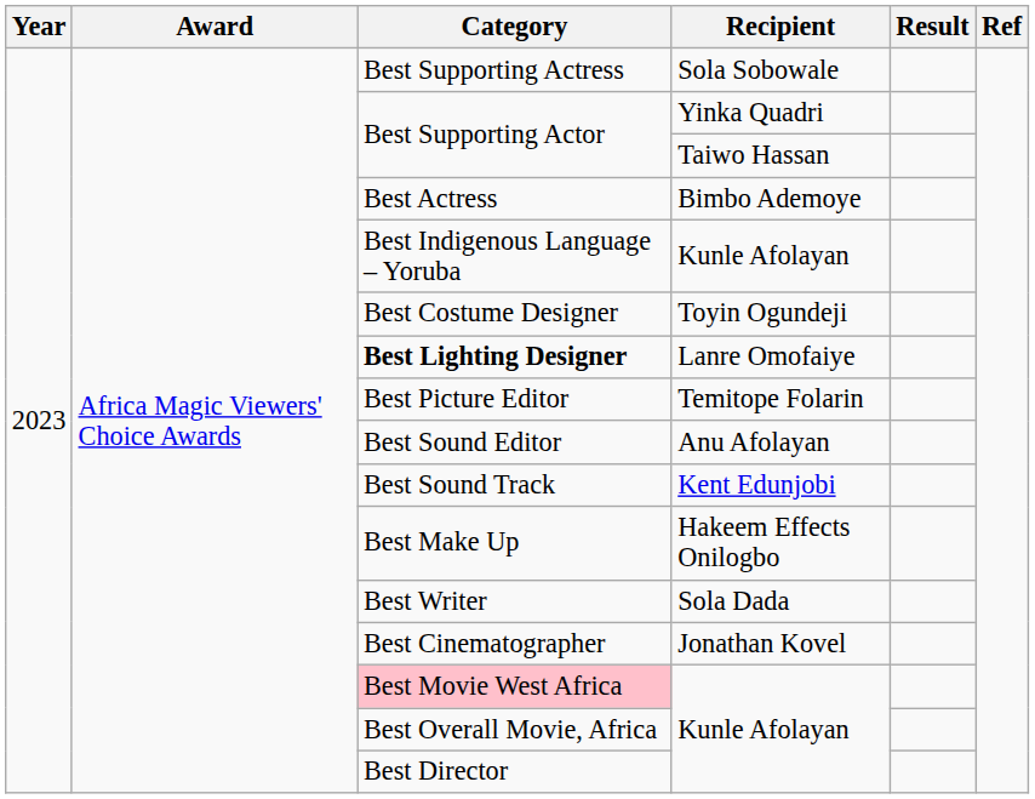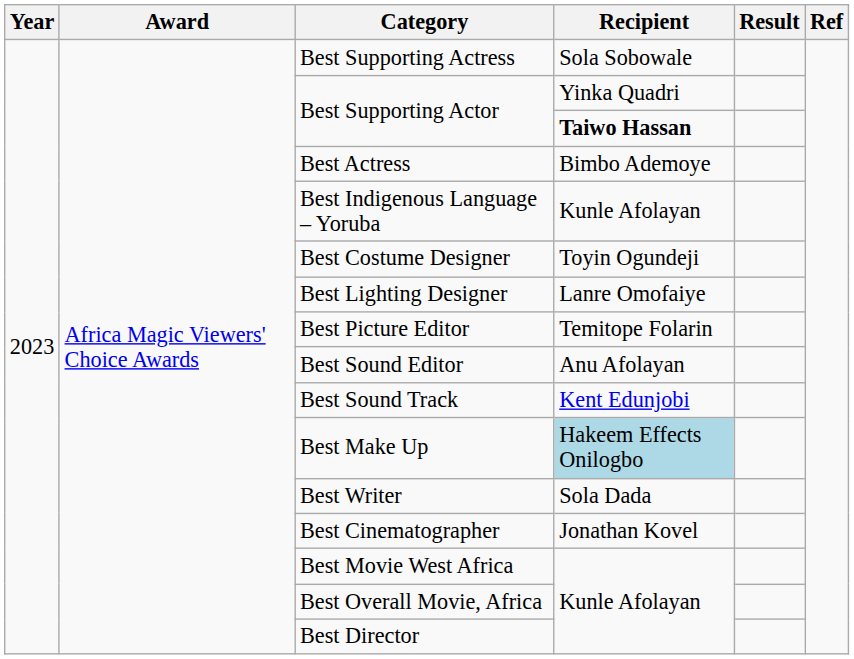Best Supporting Actor / Taiwo Hassan | Recipient: normal -> bold
Best Lighting Designer | Category: bold -> normal
Best Make Up | Recipient: no background -> lightblue background
Best Movie West Africa | Category: pink background -> no background
